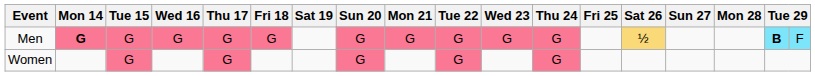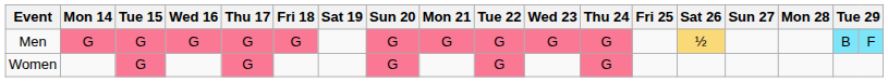Men | Mon 14: bold -> normal
Men | column 17: bold -> normal
